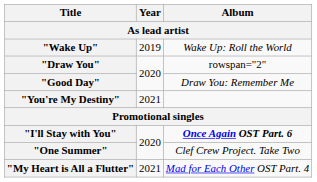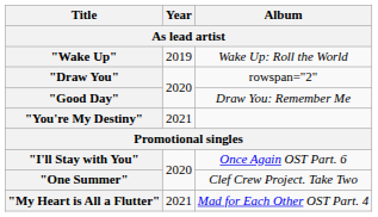"I'll Stay with You" | Album: bold -> normal
